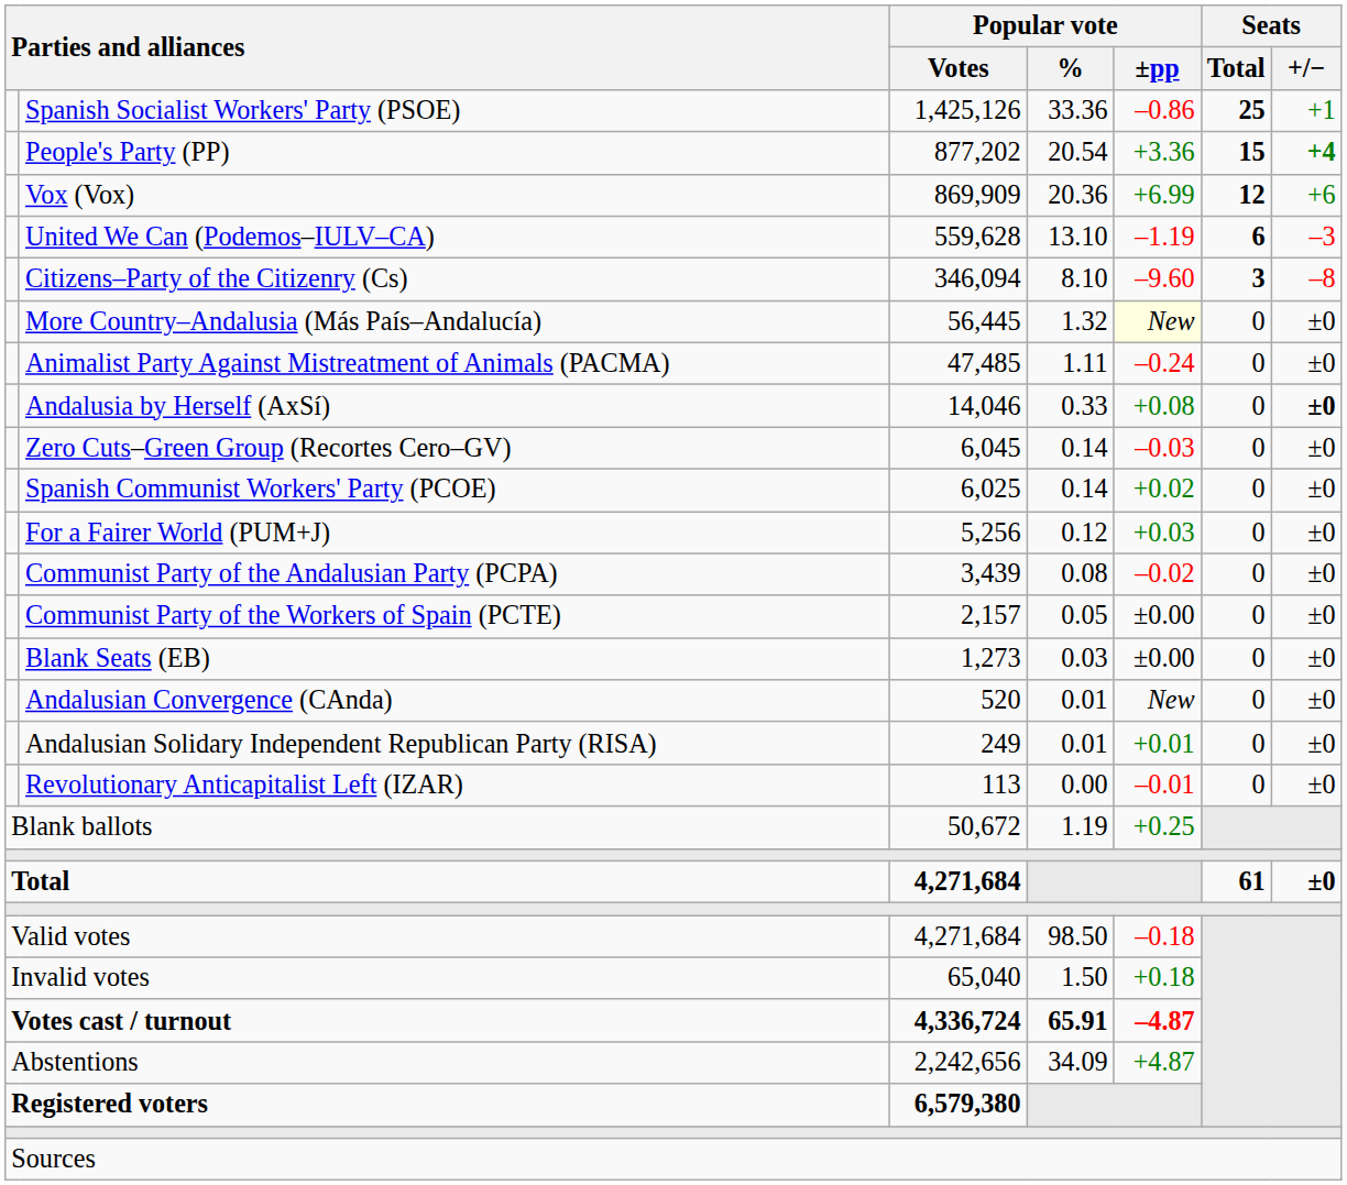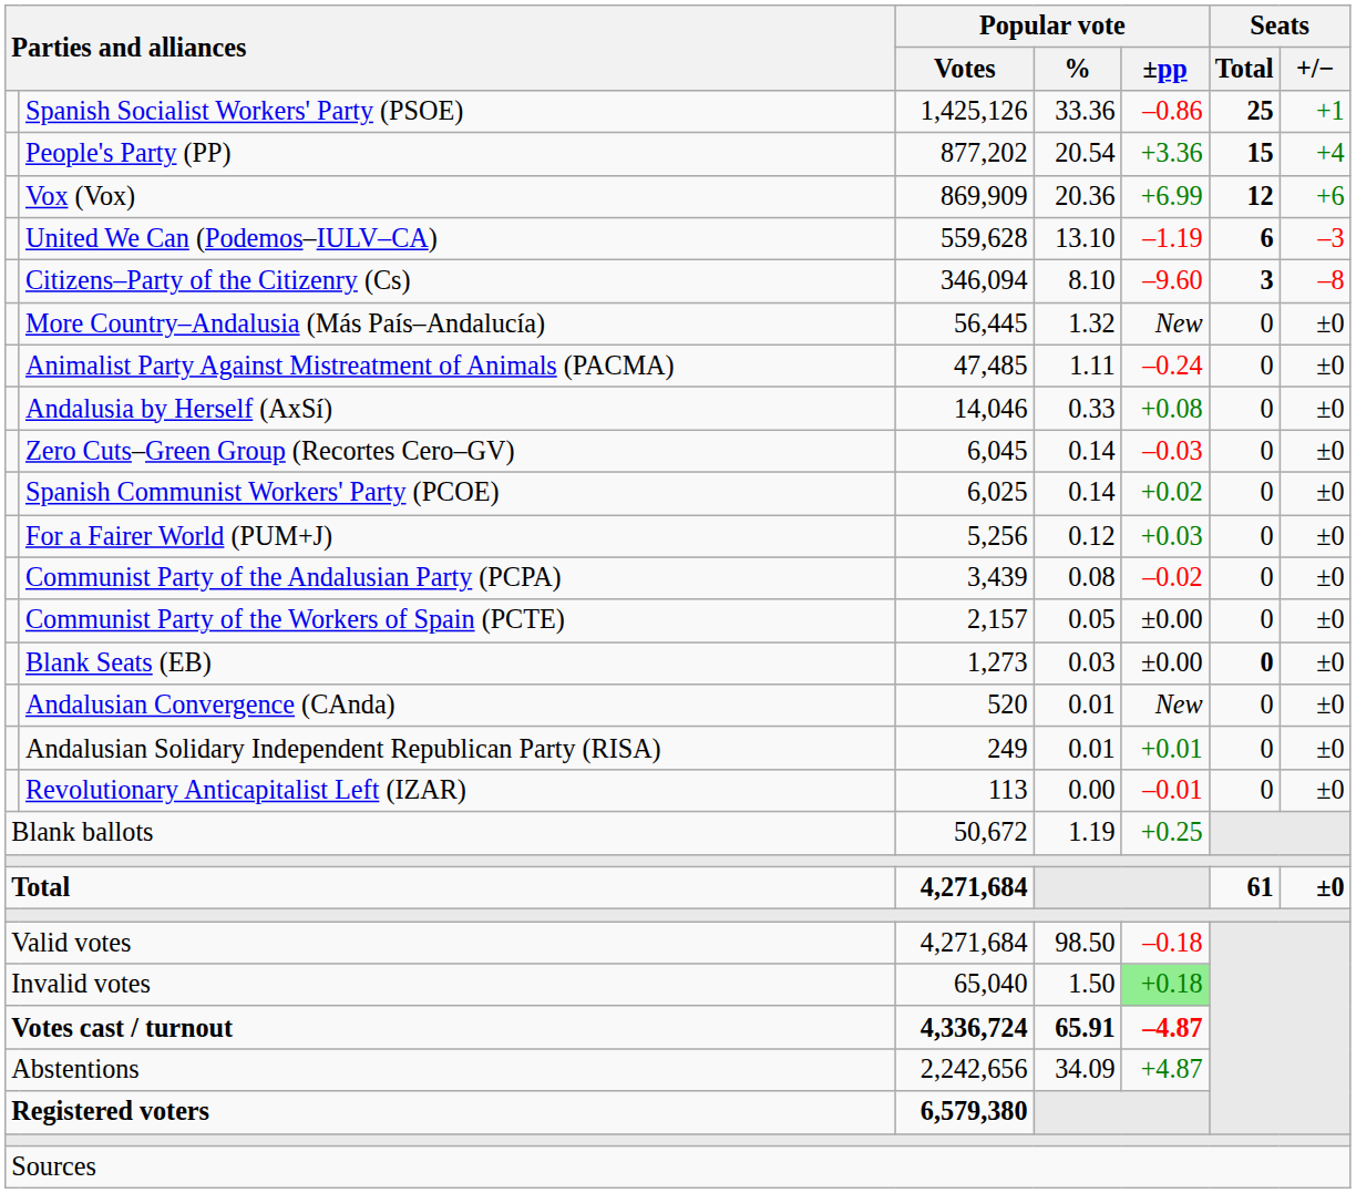People's Party (PP) | Seats / +/−: bold -> normal
More Country–Andalusia (Más País–Andalucía) | Popular vote / ±pp: lightyellow background -> no background
Andalusia by Herself (AxSí) | Seats / +/−: bold -> normal
Blank Seats (EB) | Seats / Total: normal -> bold
Invalid votes | Popular vote / ±pp: no background -> lightgreen background
